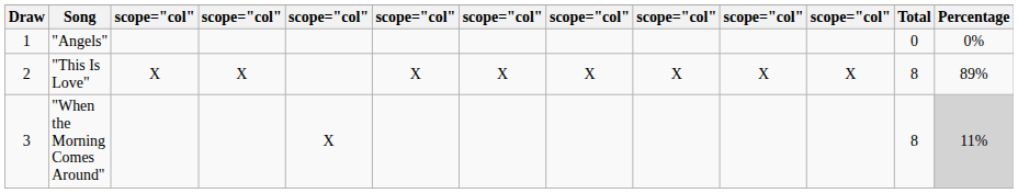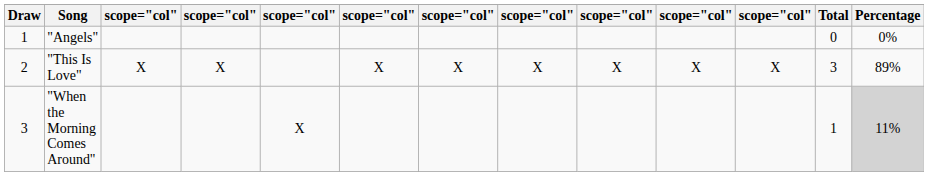"This Is Love" | Total: 8 -> 3
"When the Morning Comes Around" | Total: 8 -> 1
